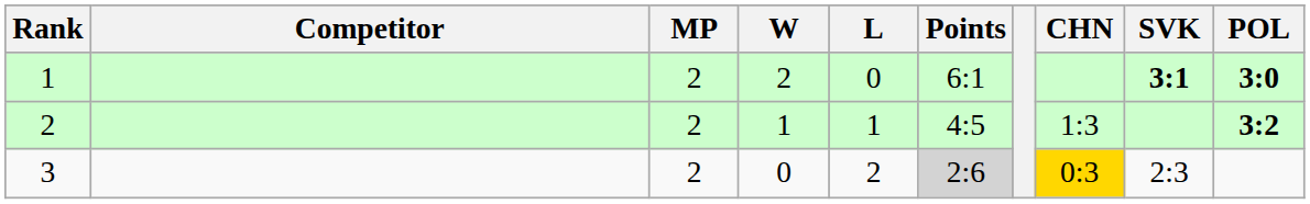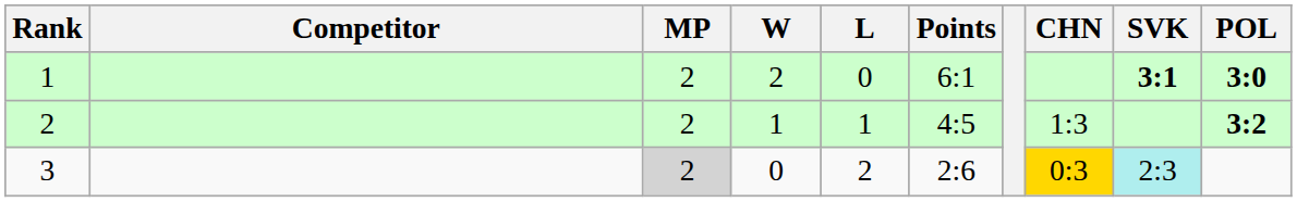3 | MP: no background -> lightgrey background
3 | Points: lightgrey background -> no background
3 | SVK: no background -> paleturquoise background
